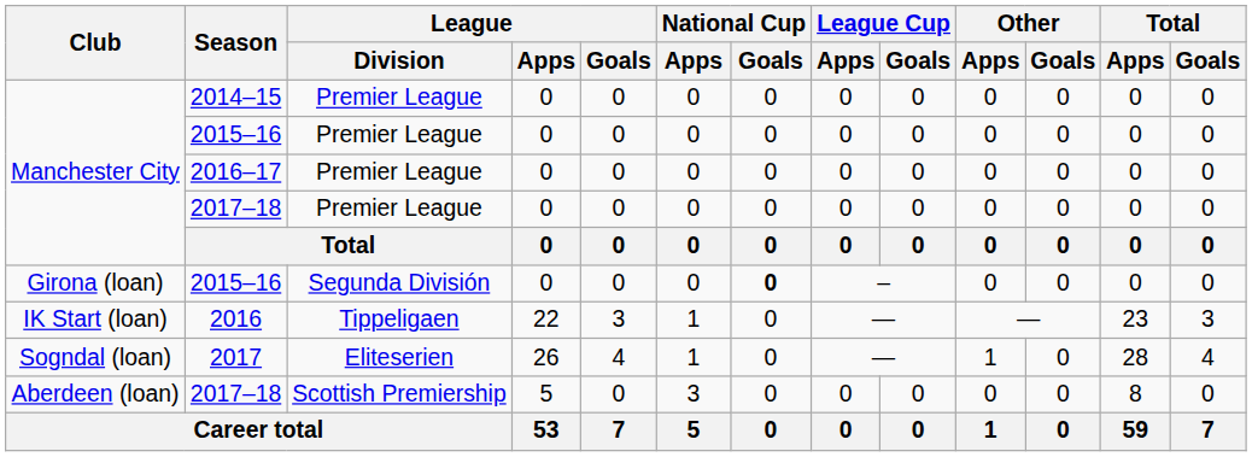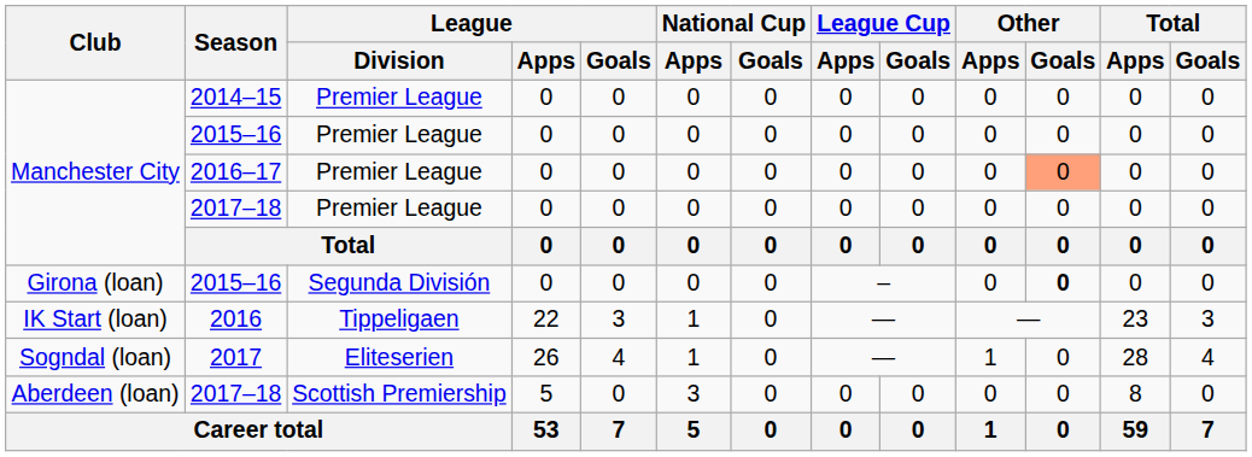2016–17 | Other / Goals: no background -> lightsalmon background
Girona (loan) / 2015–16 | National Cup / Goals: bold -> normal
Girona (loan) / 2015–16 | Other / Goals: normal -> bold
